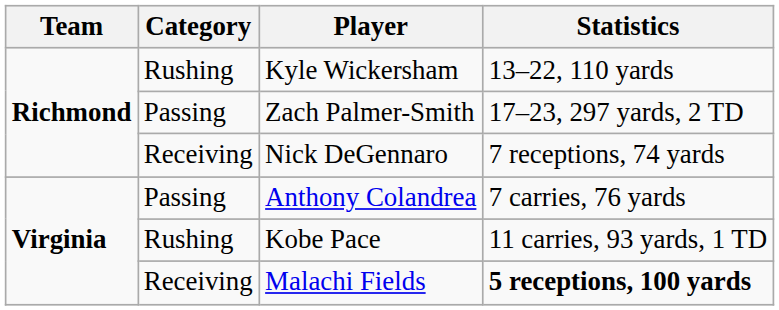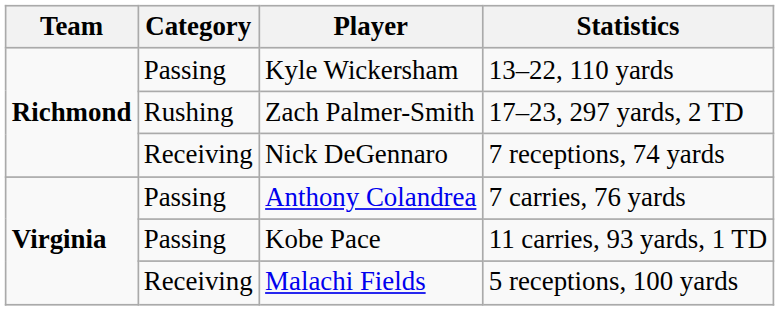Kyle Wickersham | Category: Rushing -> Passing
Zach Palmer-Smith | Category: Passing -> Rushing
Kobe Pace | Category: Rushing -> Passing
Malachi Fields | Statistics: bold -> normal
